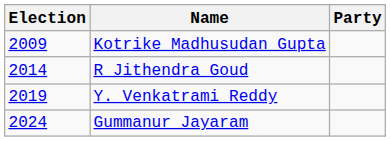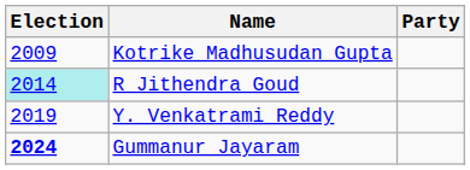R Jithendra Goud | Election: no background -> paleturquoise background
Gummanur Jayaram | Election: normal -> bold
